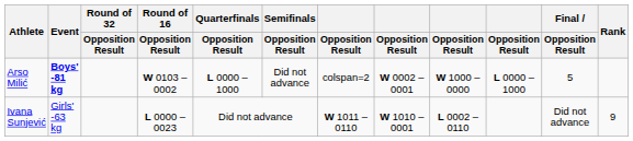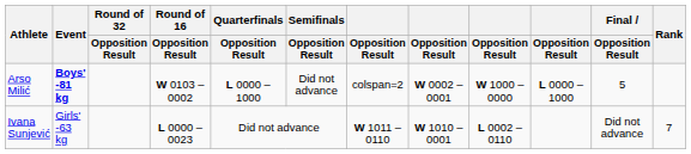Ivana Sunjević | Rank: 9 -> 7
